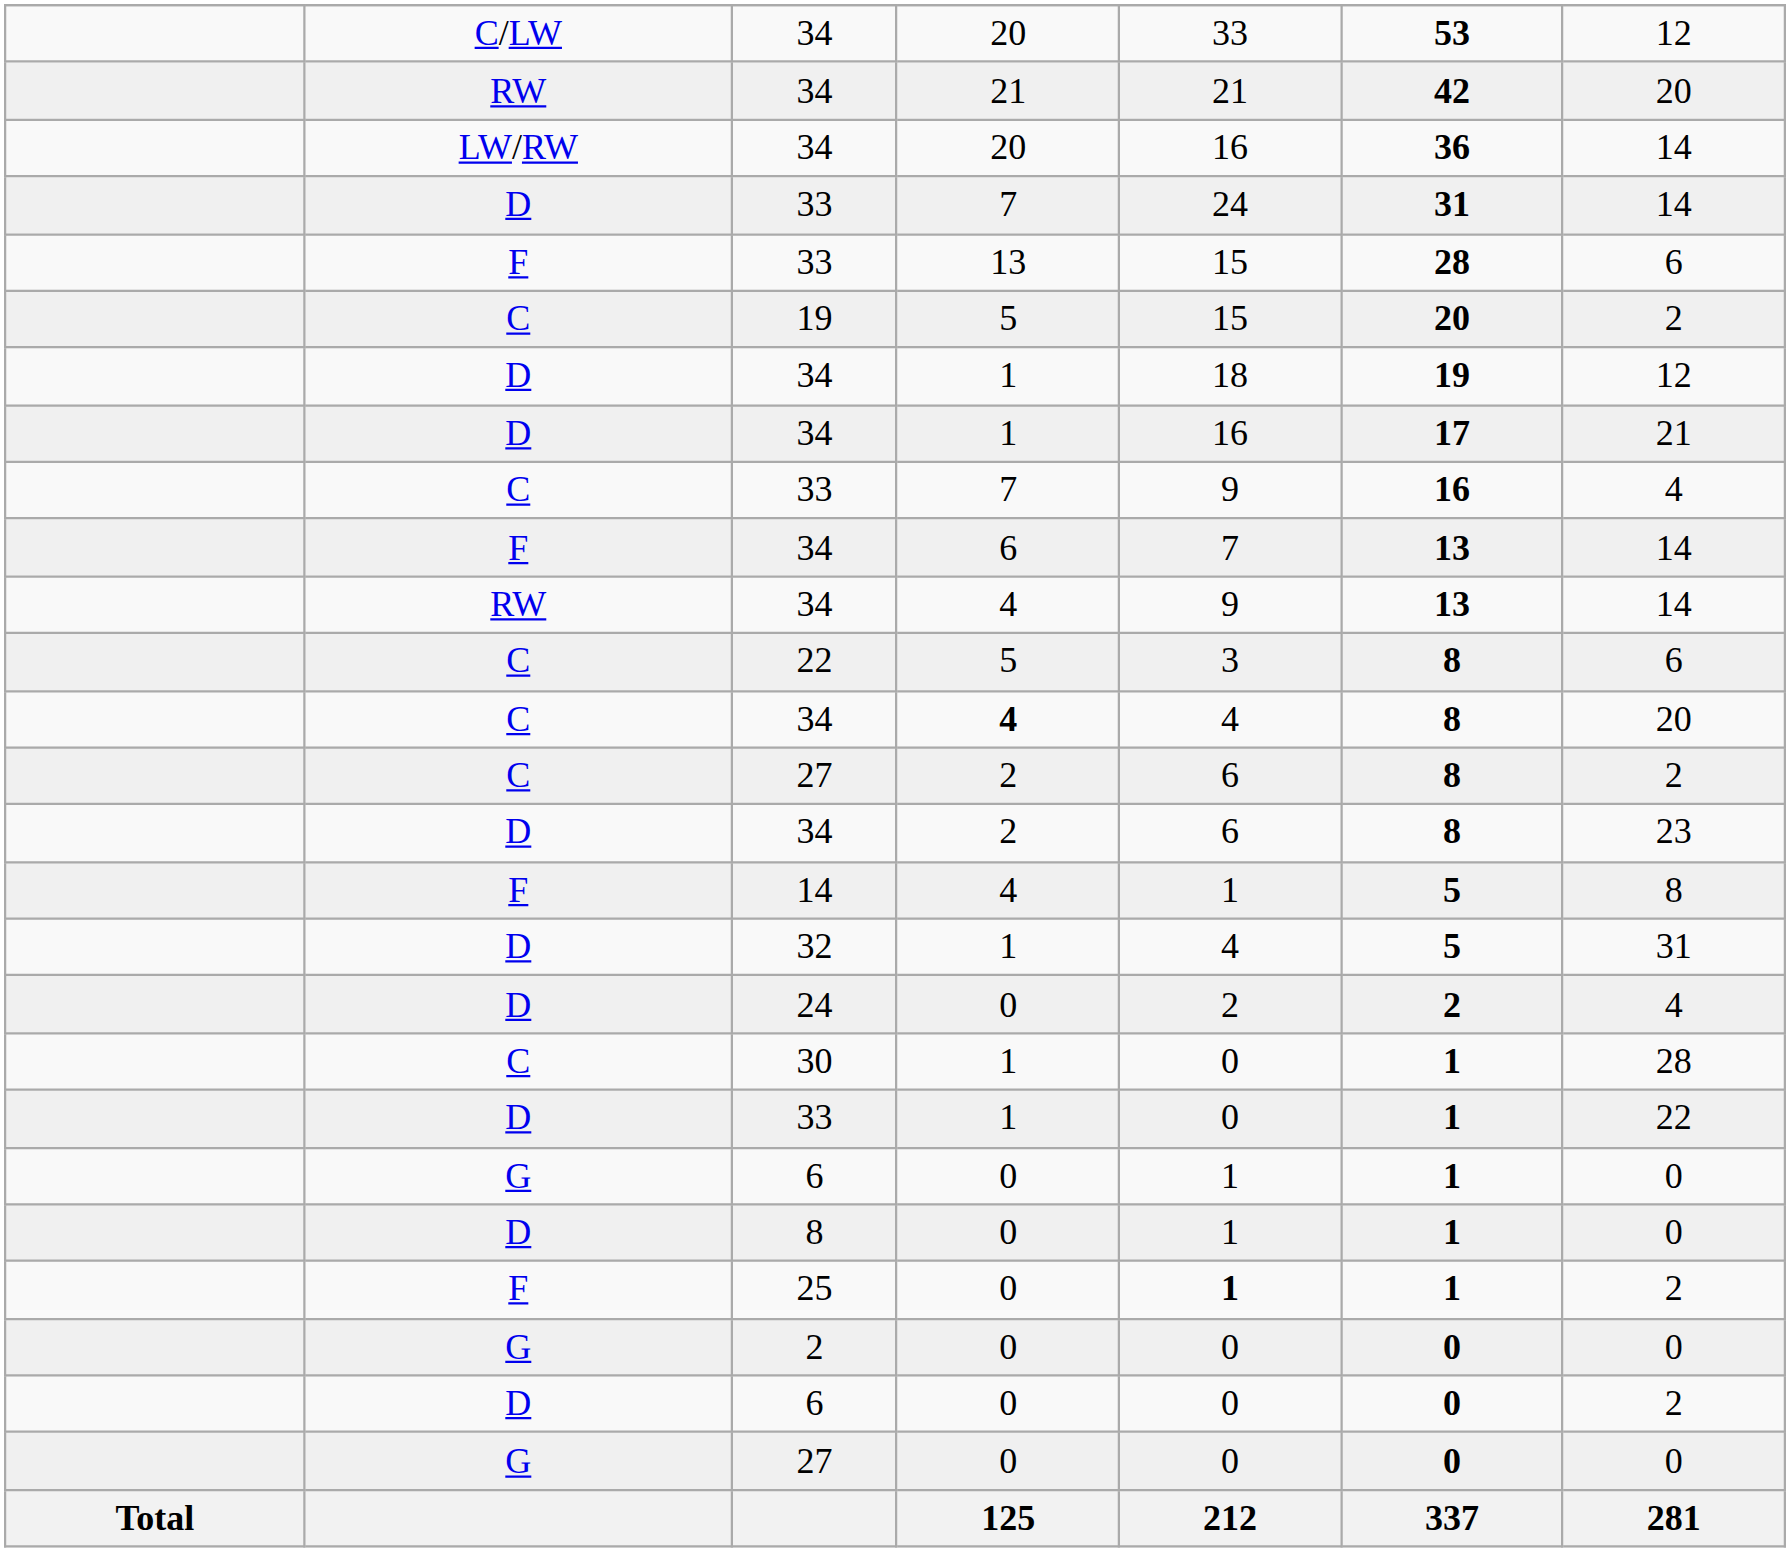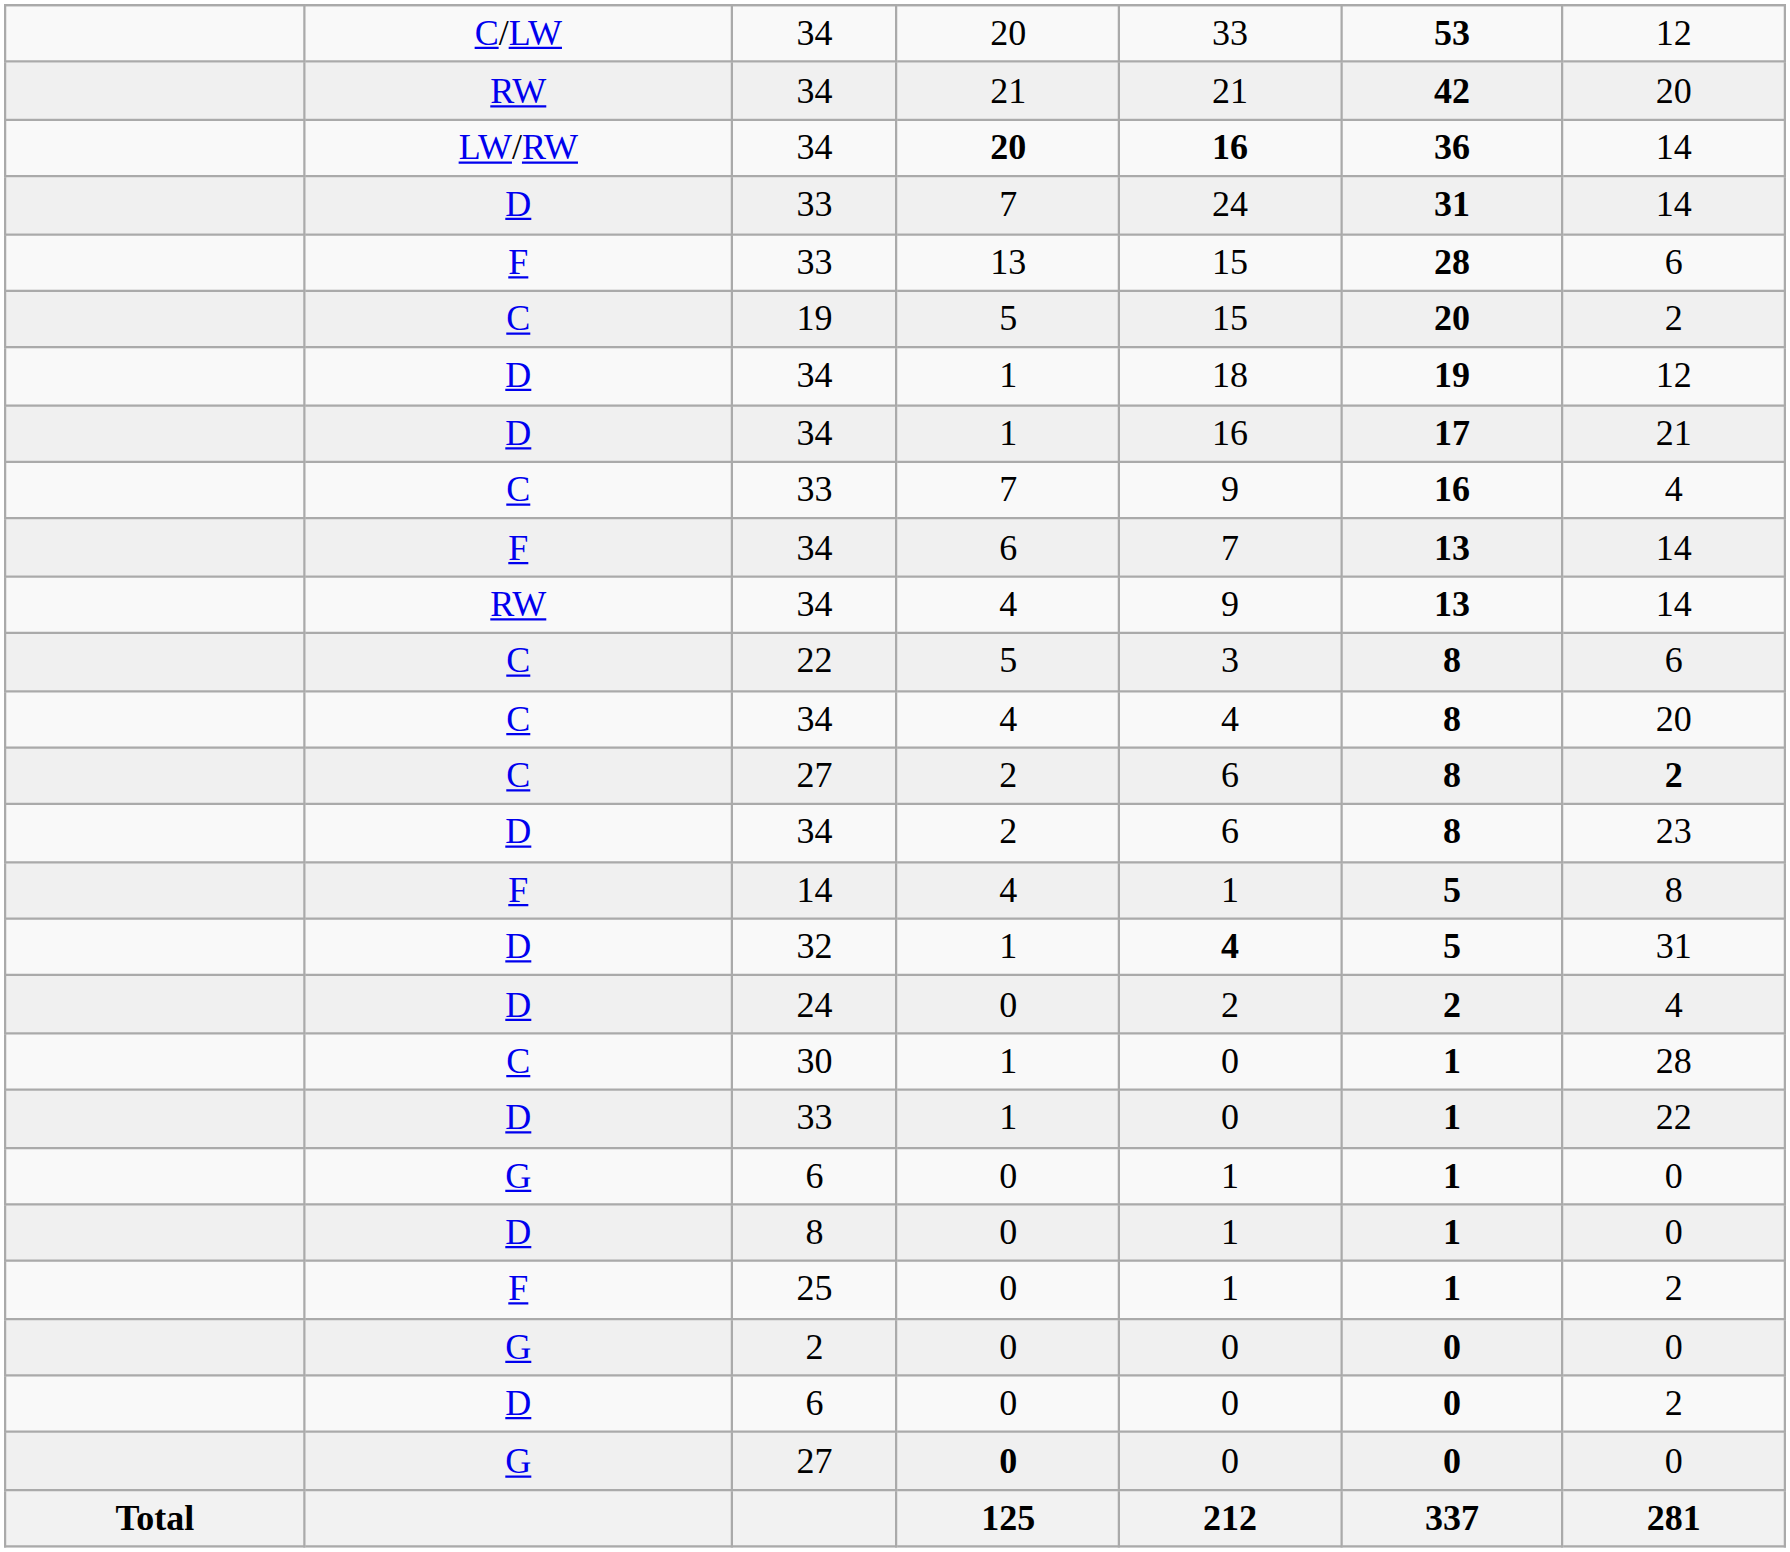LW/RW / 34 | column 4: normal -> bold
LW/RW / 34 | column 5: normal -> bold
C / 34 | column 4: bold -> normal
C / 27 | column 7: normal -> bold
32 | column 5: normal -> bold
25 | column 5: bold -> normal
G / 27 | column 4: normal -> bold
